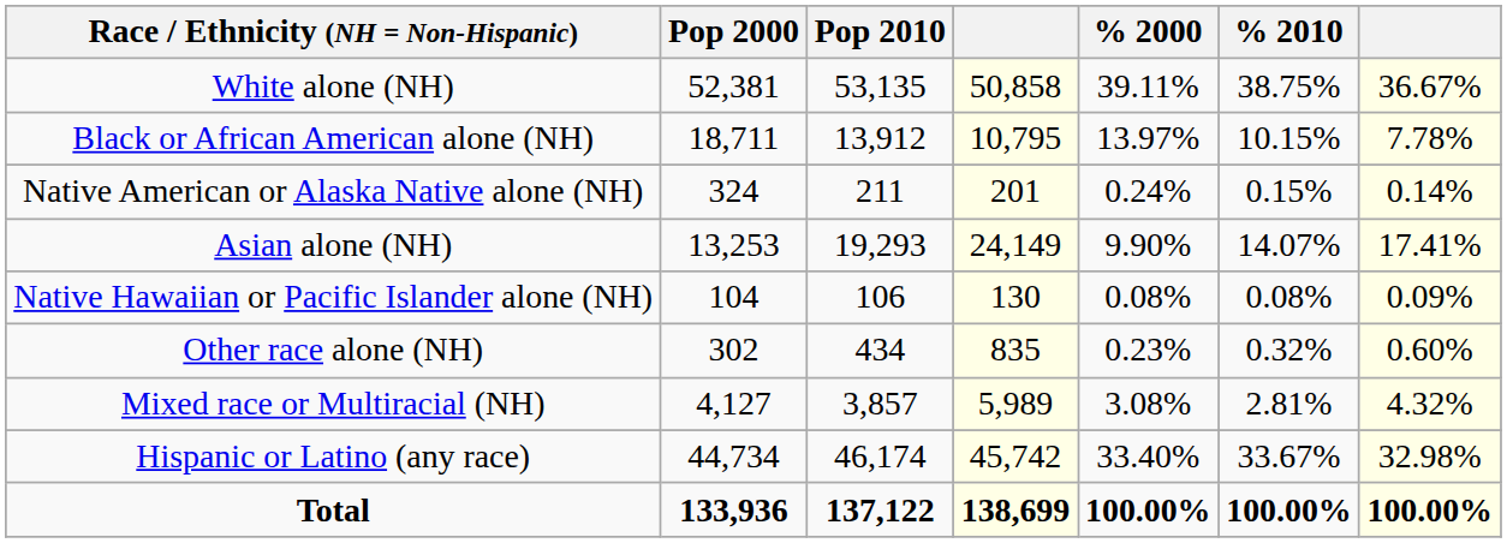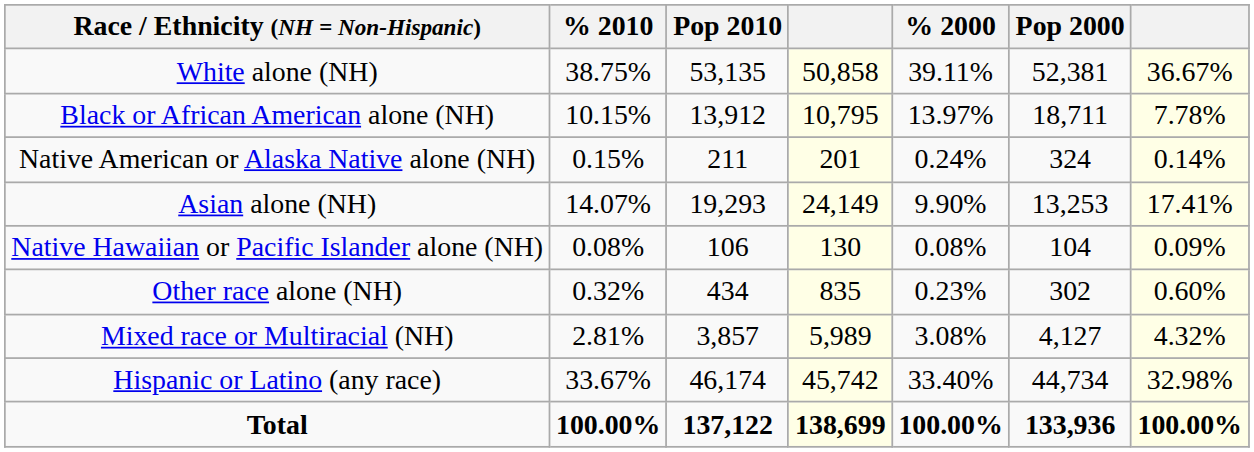columns swapped: Pop 2000 <-> % 2010
